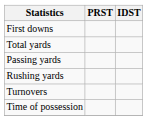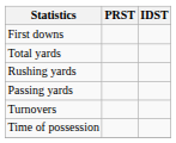rows swapped: Rushing yards <-> Passing yards
